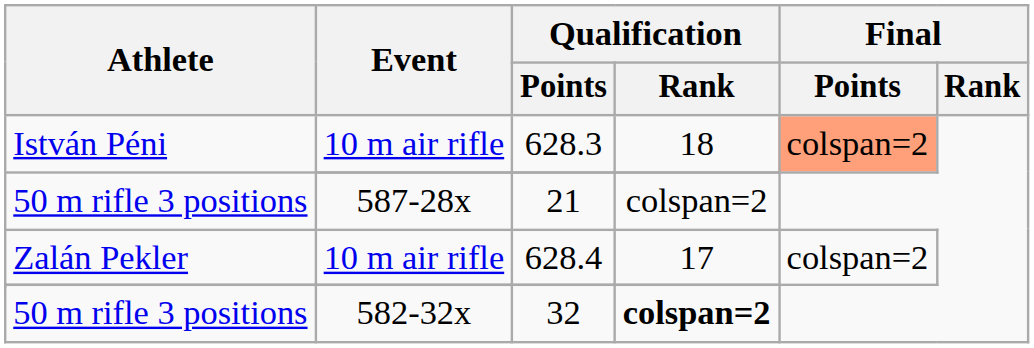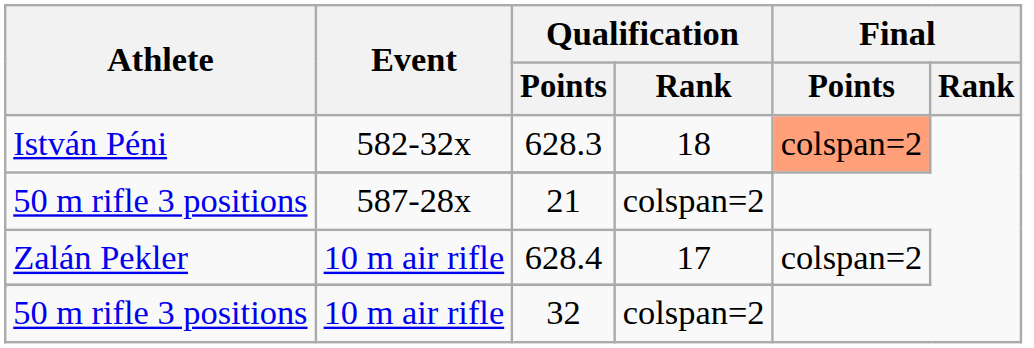628.3 | Event: 10 m air rifle -> 582-32x
32 | Event: 582-32x -> 10 m air rifle
32 | Qualification / Rank: bold -> normal
